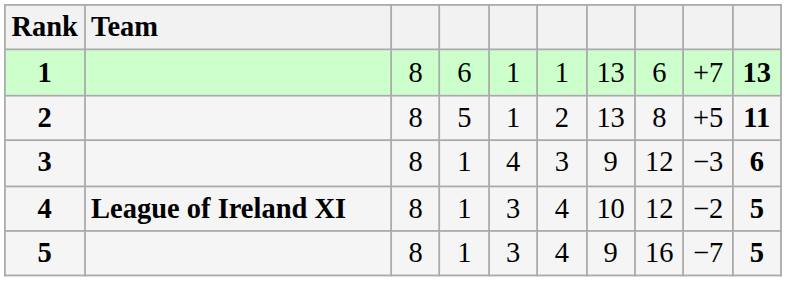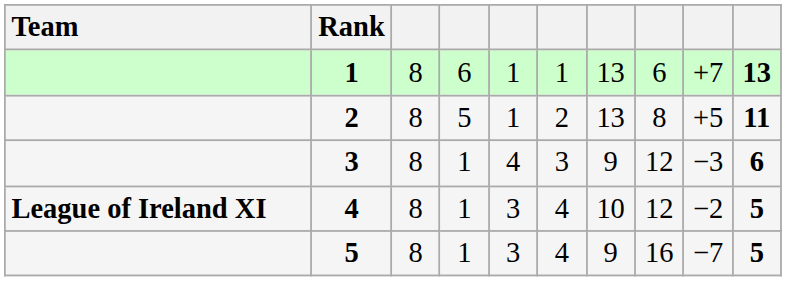columns swapped: Rank <-> Team
